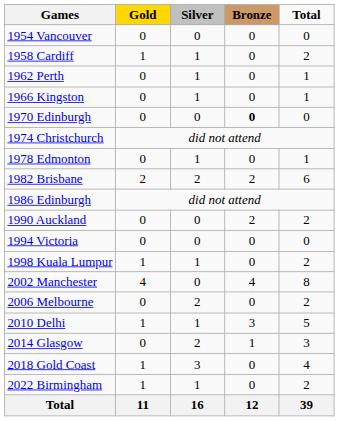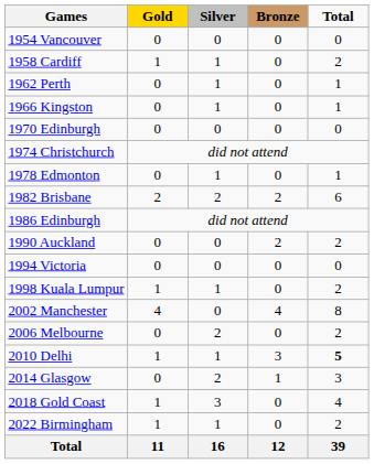1970 Edinburgh | Bronze: bold -> normal
2010 Delhi | Total: normal -> bold
